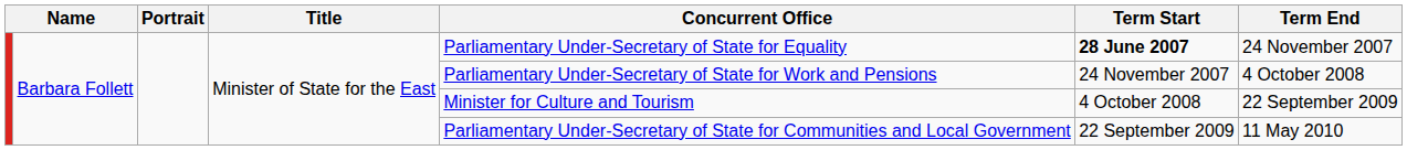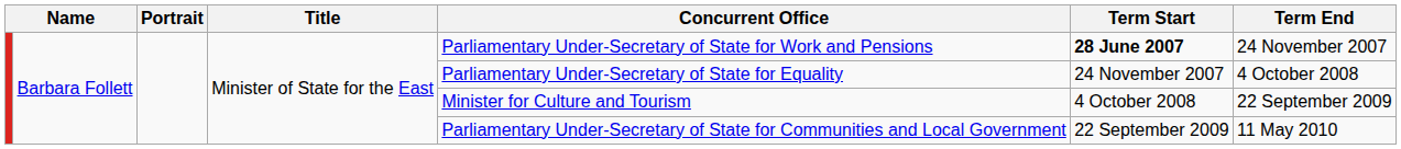row 2 | Concurrent Office: Parliamentary Under-Secretary of State for Equality -> Parliamentary Under-Secretary of State for Work and Pensions
row 3 | Concurrent Office: Parliamentary Under-Secretary of State for Work and Pensions -> Parliamentary Under-Secretary of State for Equality
